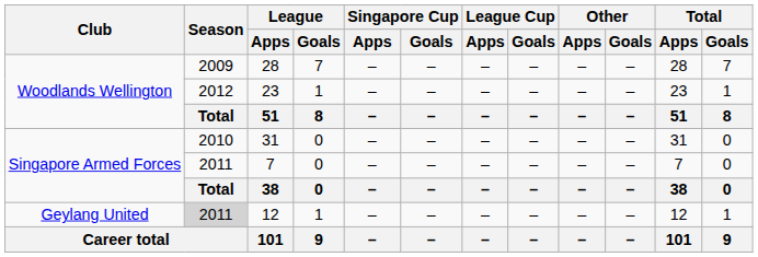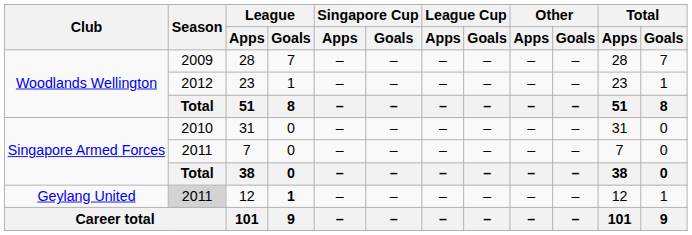row 9 | League / Goals: normal -> bold
